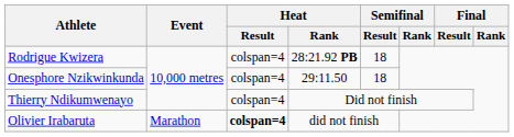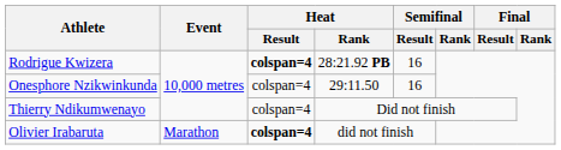Rodrigue Kwizera | Heat / Result: normal -> bold
Rodrigue Kwizera | Semifinal / Result: 18 -> 16
Onesphore Nzikwinkunda | Semifinal / Result: 18 -> 16
